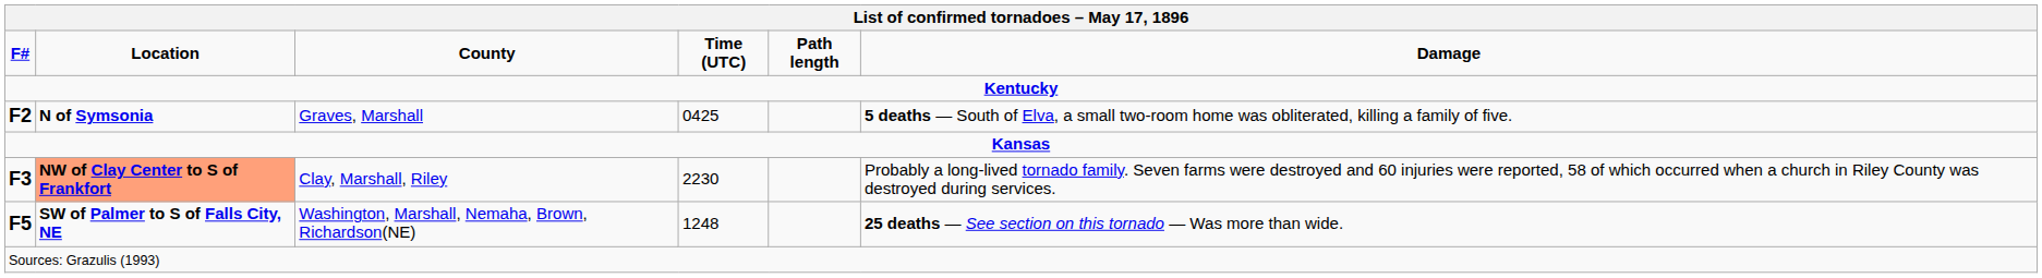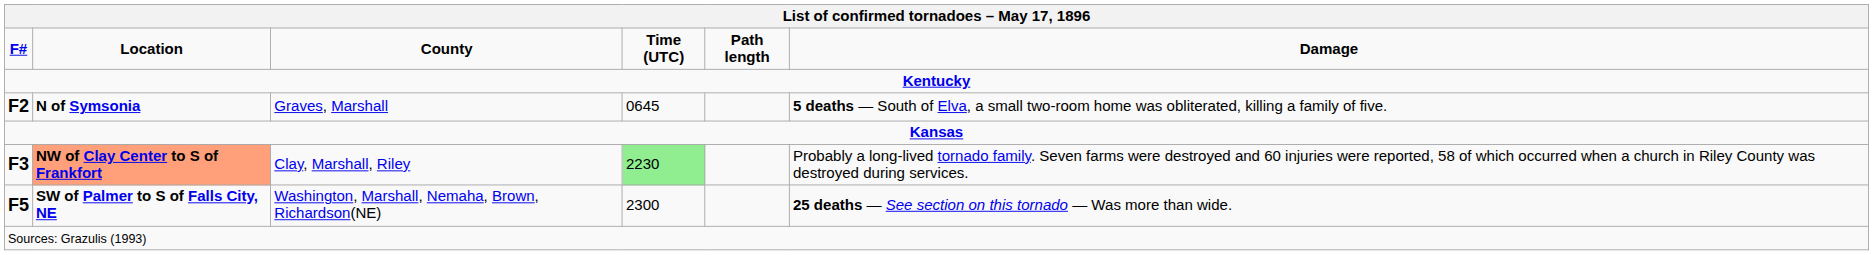F2 | List of confirmed tornadoes – May 17, 1896 / Time (UTC): 0425 -> 0645
F3 | List of confirmed tornadoes – May 17, 1896 / Time (UTC): no background -> lightgreen background
F5 | List of confirmed tornadoes – May 17, 1896 / Time (UTC): 1248 -> 2300
